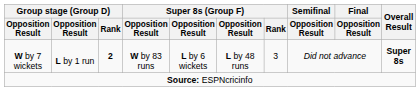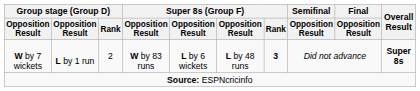W by 7 wickets | Group stage (Group D) / Rank: bold -> normal
W by 7 wickets | Super 8s (Group F) / Rank: normal -> bold
